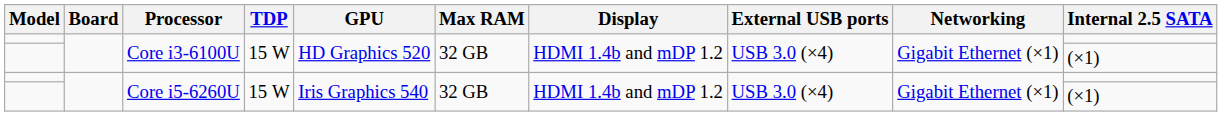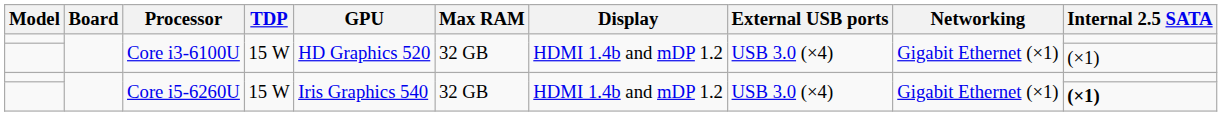row 5 | Internal 2.5 SATA: normal -> bold
